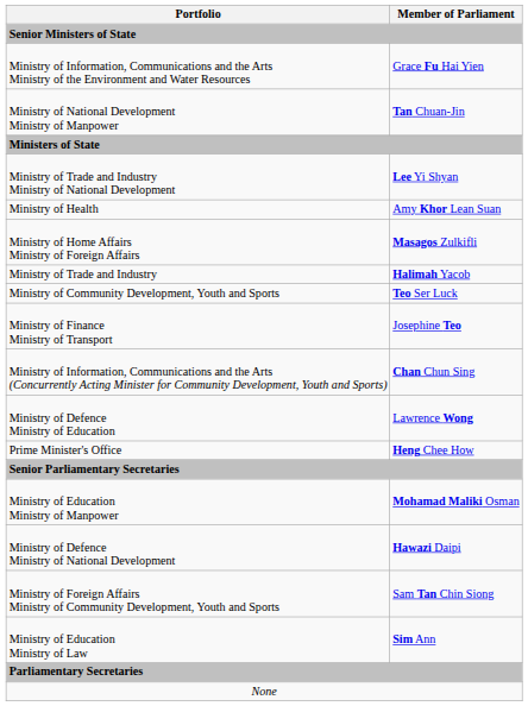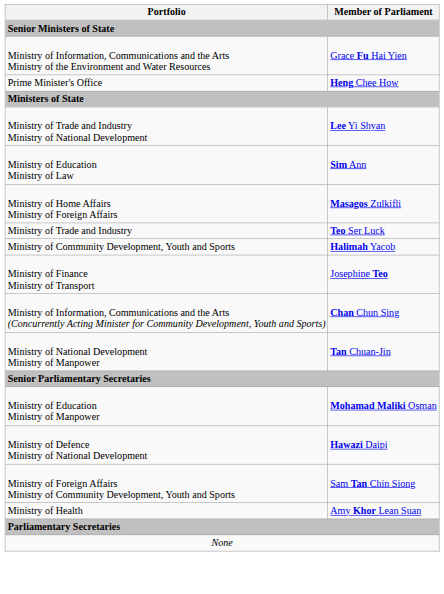rows swapped: Prime Minister's Office <-> Ministry of National Development Ministry of Manpower
rows swapped: Ministry of Health <-> Ministry of Education Ministry of Law
Ministry of Trade and Industry | Member of Parliament: Halimah Yacob -> Teo Ser Luck
Ministry of Community Development, Youth and Sports | Member of Parliament: Teo Ser Luck -> Halimah Yacob
- row: Ministry of Defence Ministry of Education | Lawrence Wong
